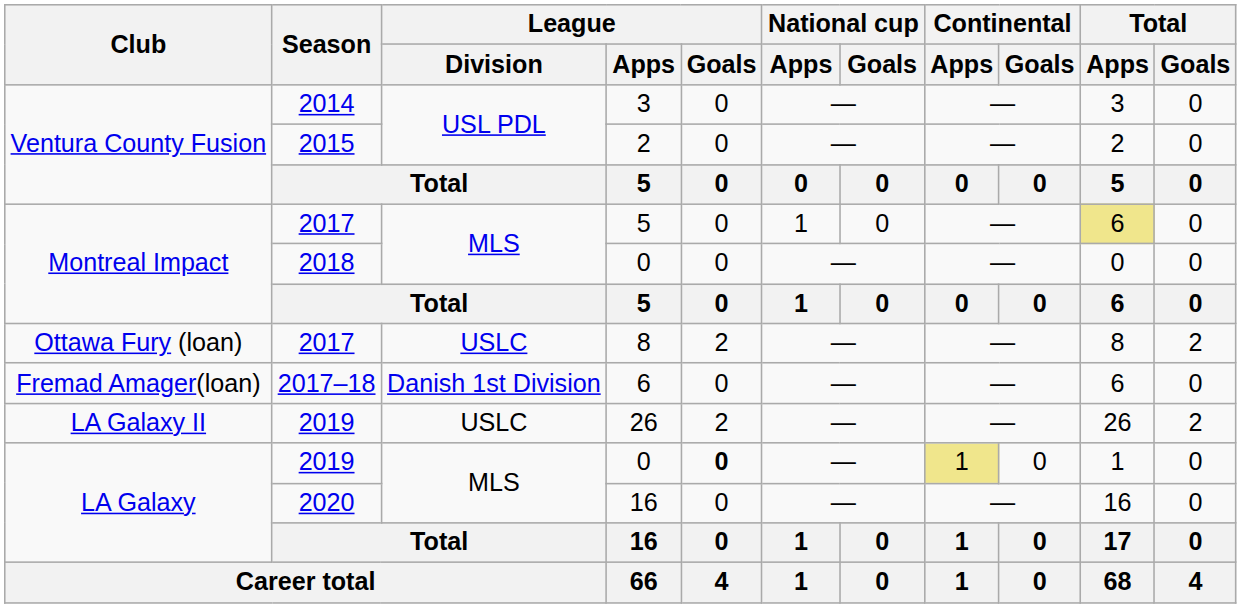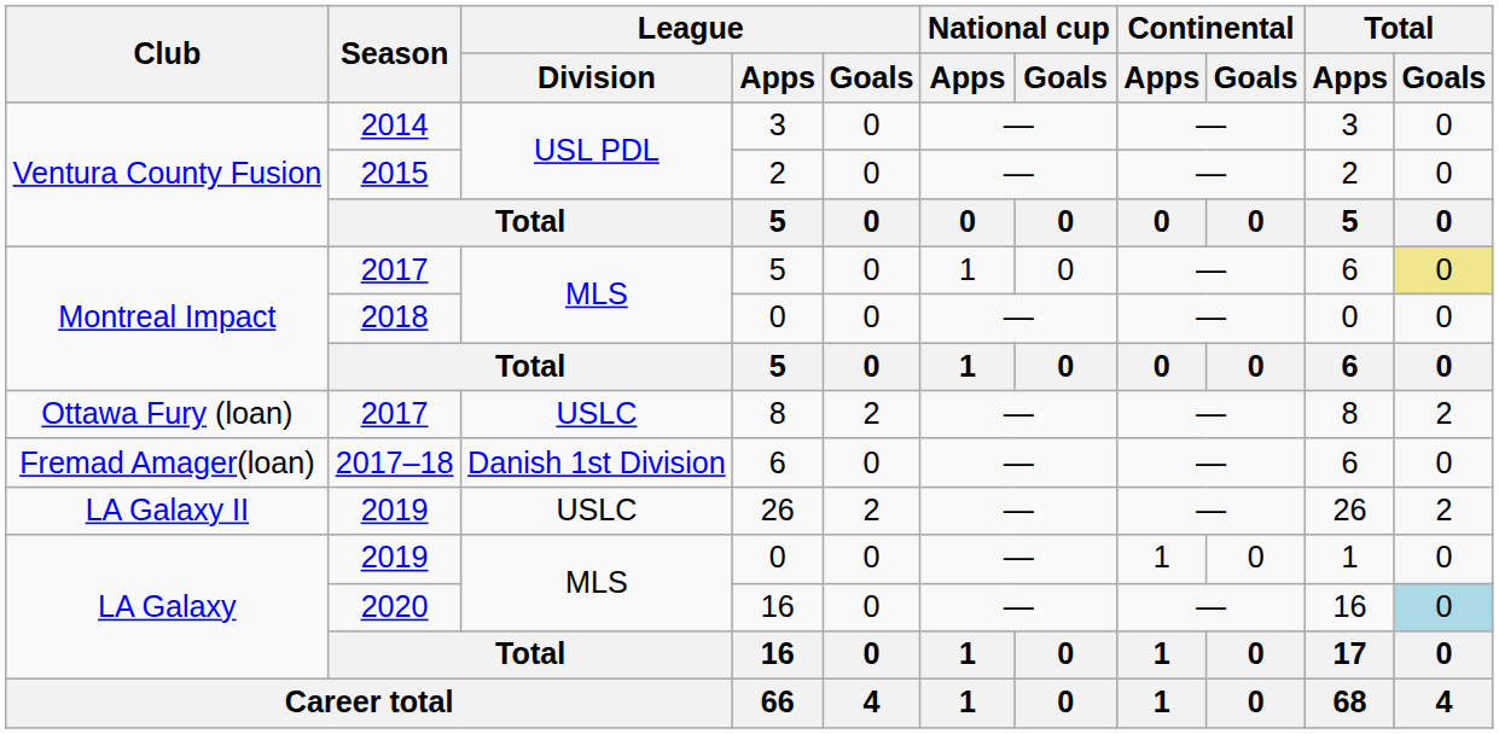2017 / 5 | Total / Apps: khaki background -> no background
2017 / 5 | Total / Goals: no background -> khaki background
2019 / 0 | League / Goals: bold -> normal
2019 / 0 | Continental / Apps: khaki background -> no background
2020 / 16 | Total / Goals: no background -> lightblue background
